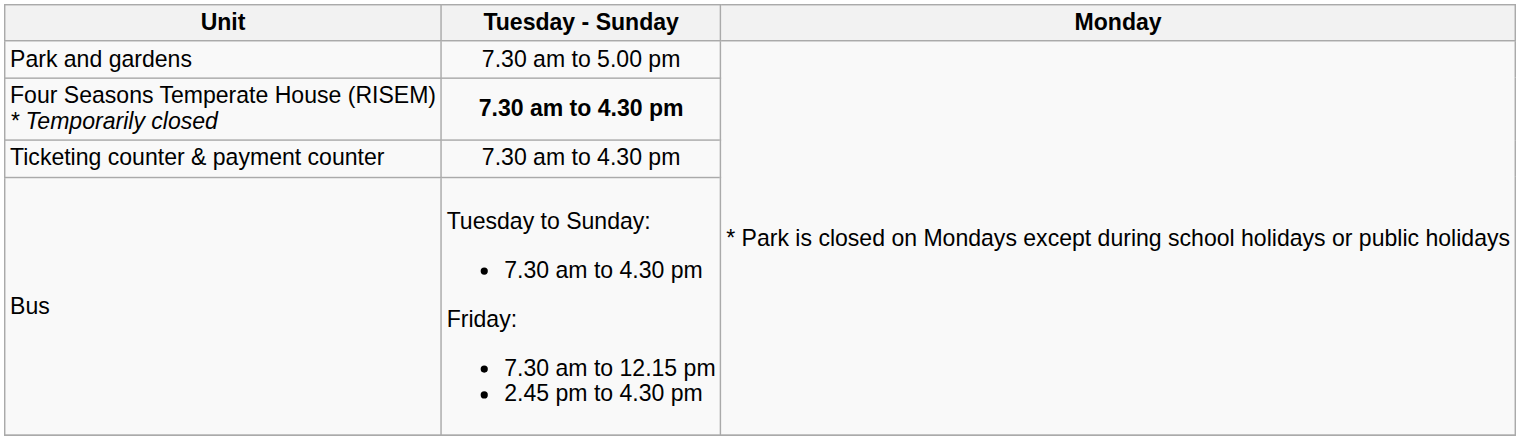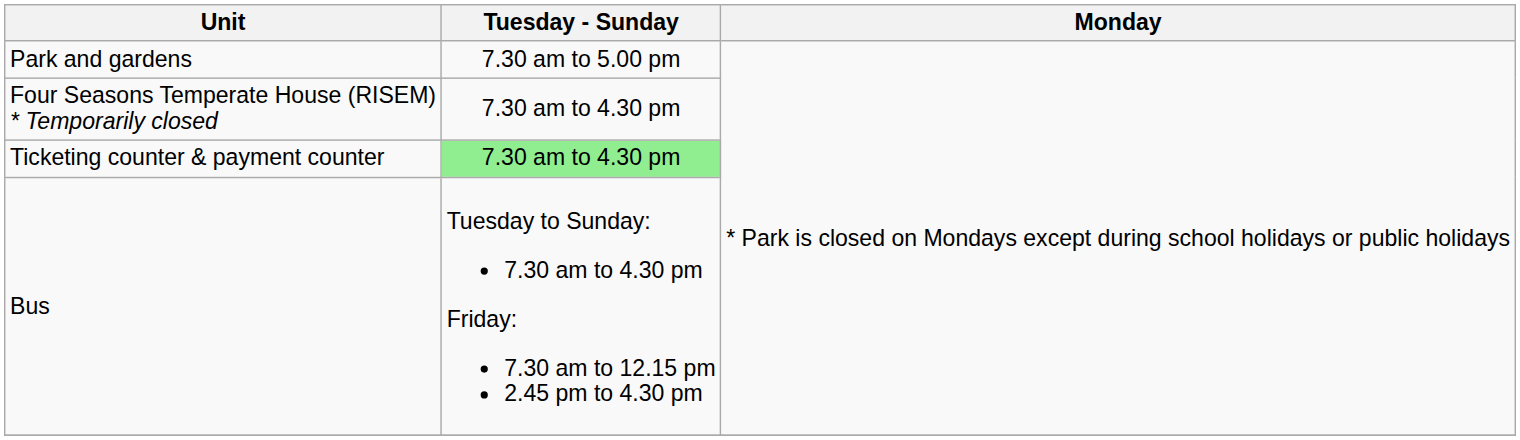Four Seasons Temperate House (RISEM) * Temporarily closed | Tuesday - Sunday: bold -> normal
Ticketing counter & payment counter | Tuesday - Sunday: no background -> lightgreen background
